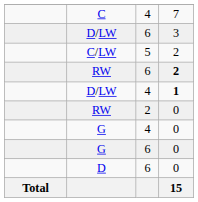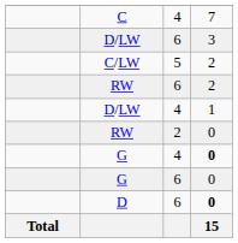RW / 6 | column 4: bold -> normal
D/LW / 4 | column 4: bold -> normal
G / 4 | column 4: normal -> bold
D | column 4: normal -> bold
